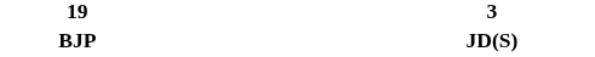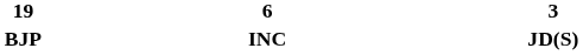+ column: 6 | INC
